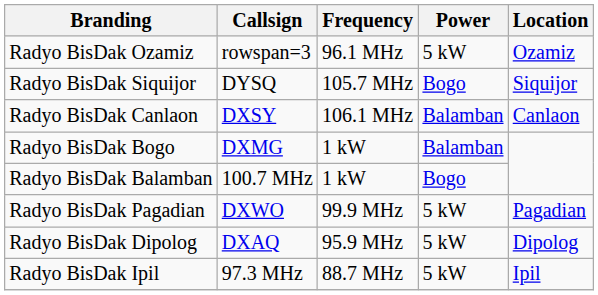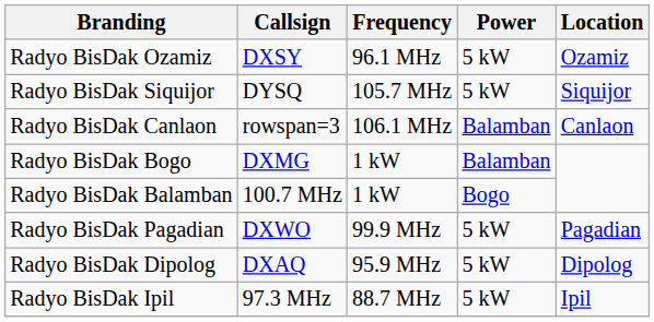Radyo BisDak Ozamiz | Callsign: rowspan=3 -> DXSY
Radyo BisDak Siquijor | Power: Bogo -> 5 kW
Radyo BisDak Canlaon | Callsign: DXSY -> rowspan=3
